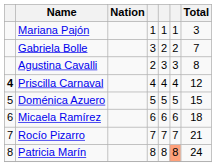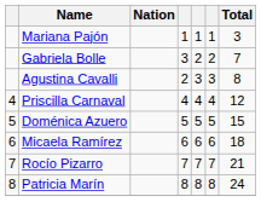Priscilla Carnaval | column 1: bold -> normal
Patricia Marín | column 6: lightsalmon background -> no background
